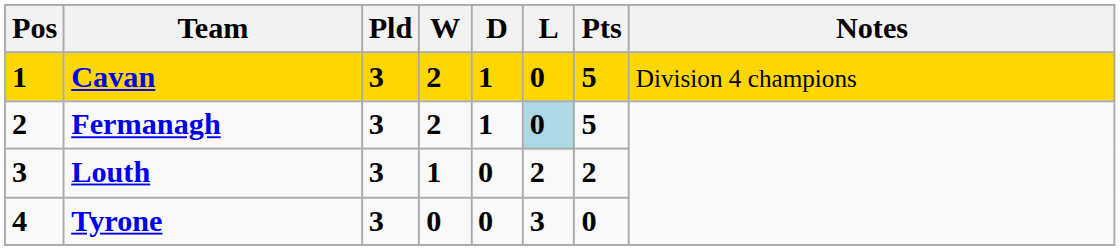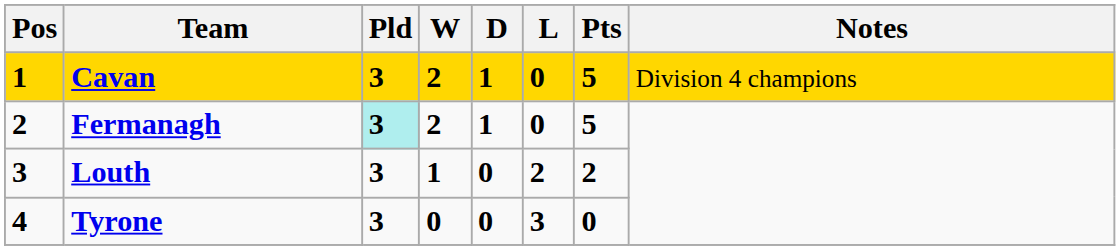Fermanagh | Pld: no background -> paleturquoise background
Fermanagh | L: lightblue background -> no background
